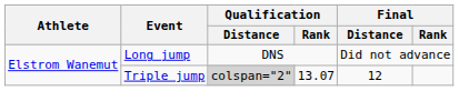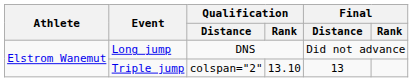Triple jump | Qualification / Distance: lightgrey background -> no background
Triple jump | Qualification / Rank: 13.07 -> 13.10
Triple jump | Final / Distance: 12 -> 13
